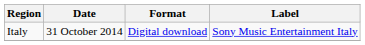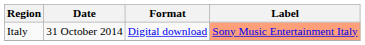Italy | Label: no background -> lightsalmon background
